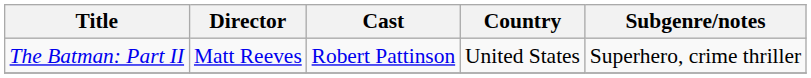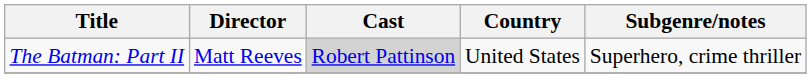The Batman: Part II | Cast: no background -> lightgrey background
